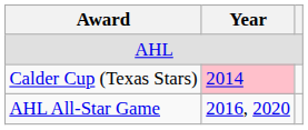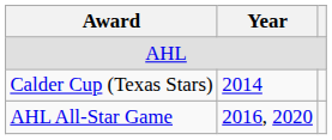Calder Cup (Texas Stars) | Year: pink background -> no background
